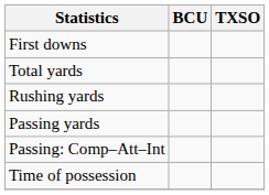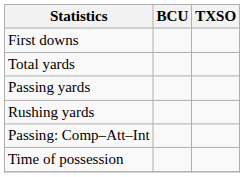rows swapped: Rushing yards <-> Passing yards
